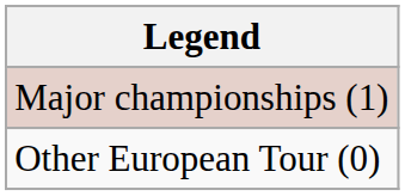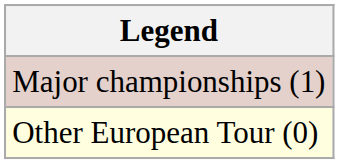row 3 | column 1: no background -> lightyellow background
